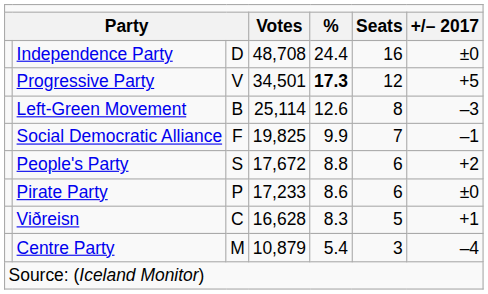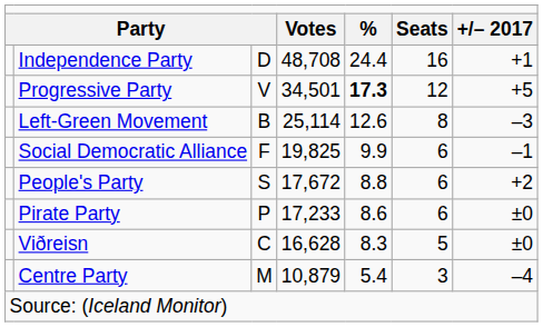Independence Party | column 7: ±0 -> +1
Social Democratic Alliance | column 6: 7 -> 6
Viðreisn | column 7: +1 -> ±0
